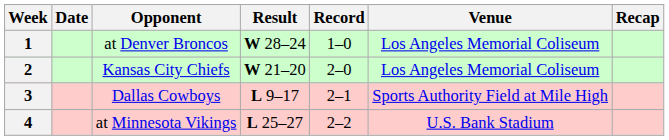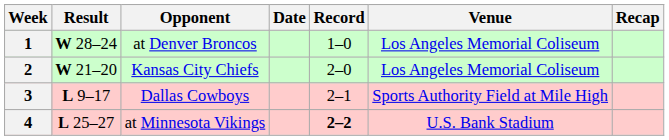columns swapped: Date <-> Result
4 | Record: normal -> bold
